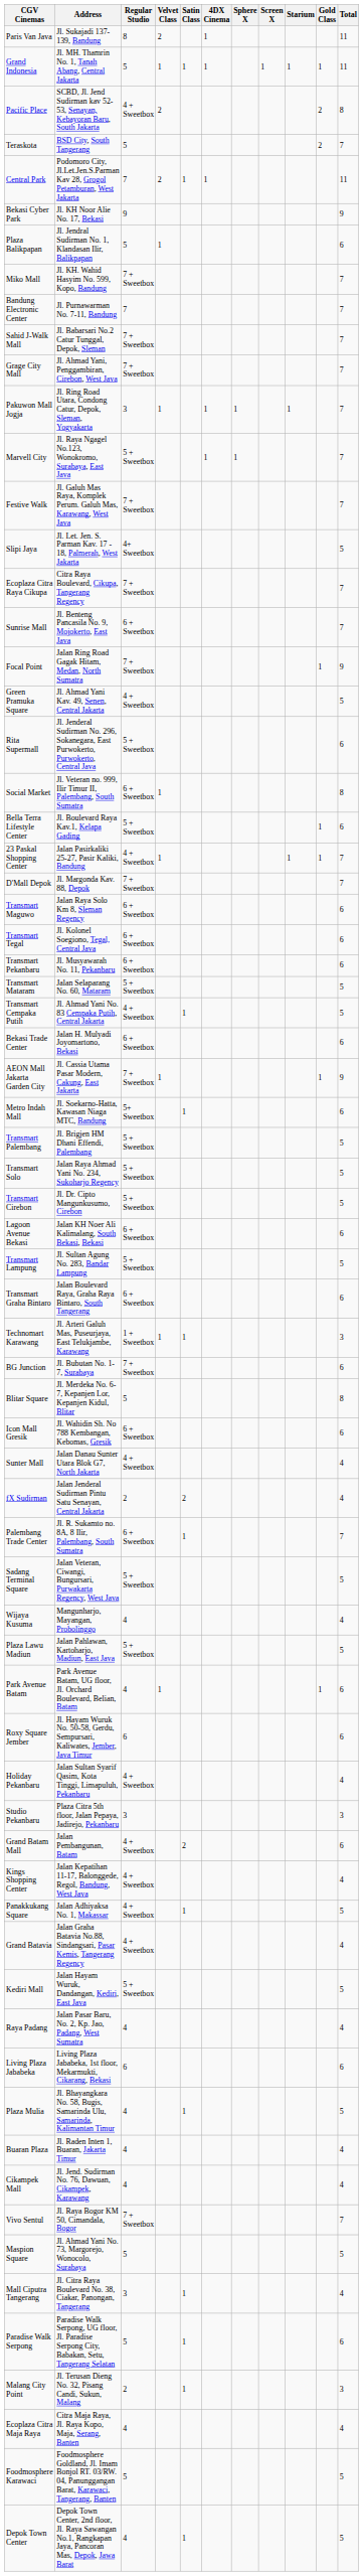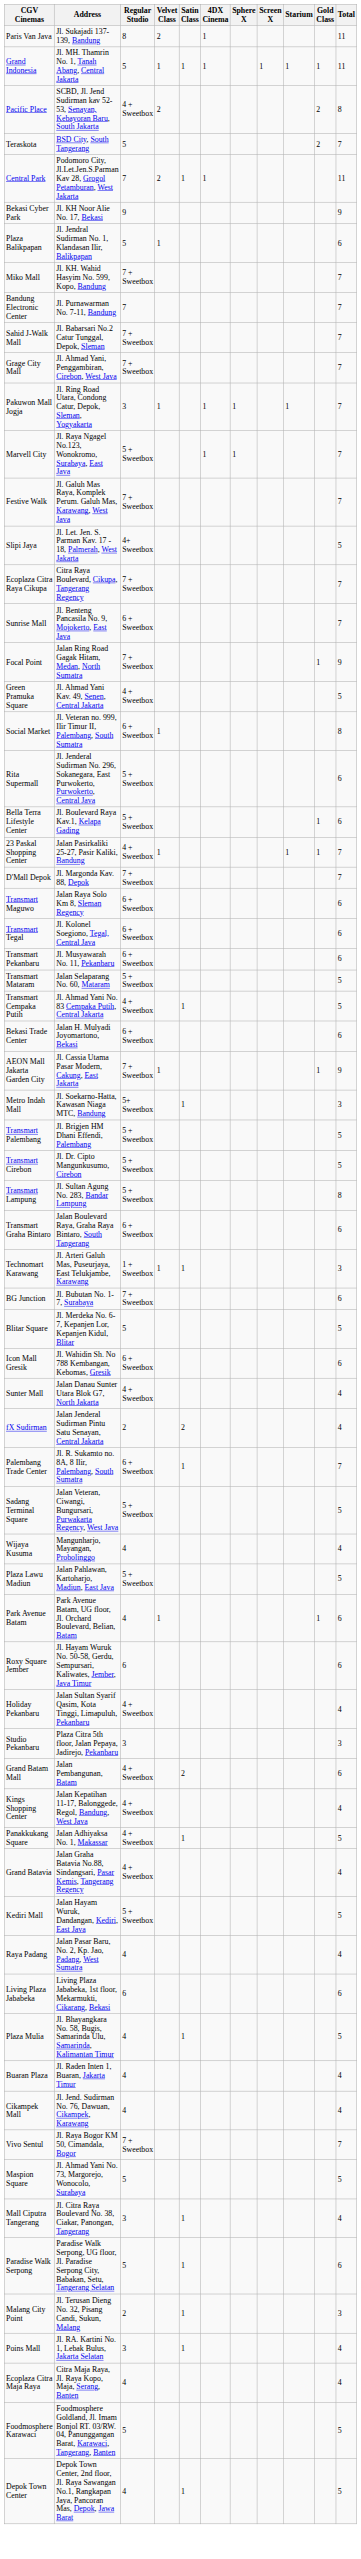rows swapped: Rita Supermall <-> Social Market
Metro Indah Mall | Total: 6 -> 3
- row: Transmart Solo | Jalan Raya Ahmad Yani No. 234, Sukoharjo Regency | 5 + Sweetbox | 5
- row: Lagoon Avenue Bekasi | Jalan KH Noer Ali Kalimalang, South Bekasi, Bekasi | 6 + Sweetbox | 6
Transmart Lampung | Total: 5 -> 8
Blitar Square | Total: 8 -> 5
+ row: Poins Mall | Jl. RA. Kartini No. 1, Lebak Bulus, Jakarta Selatan | 3 | 1 | 4
